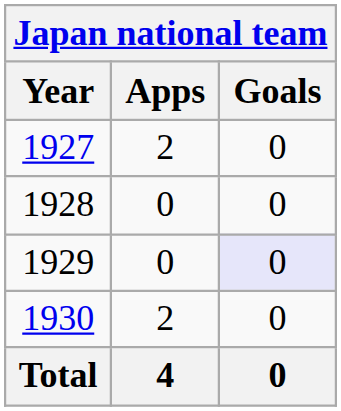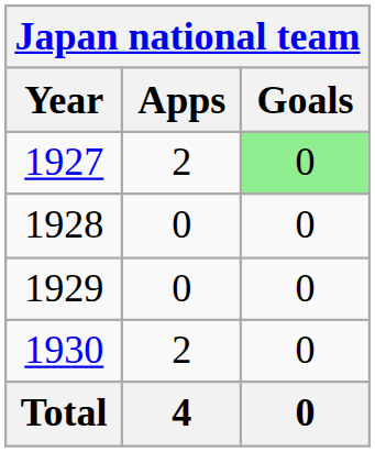1927 | Goals: no background -> lightgreen background
1929 | Goals: lavender background -> no background
